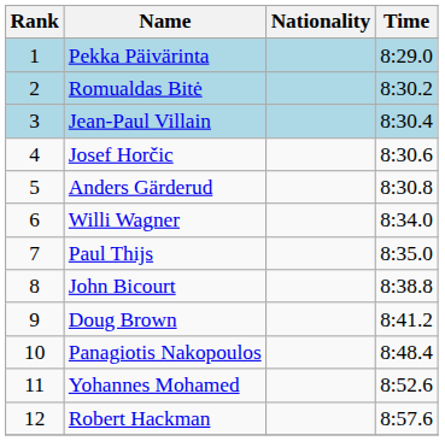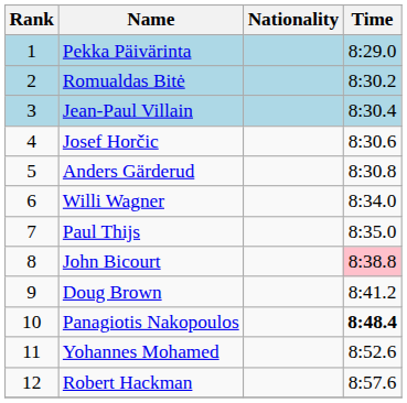John Bicourt | Time: no background -> pink background
Panagiotis Nakopoulos | Time: normal -> bold
